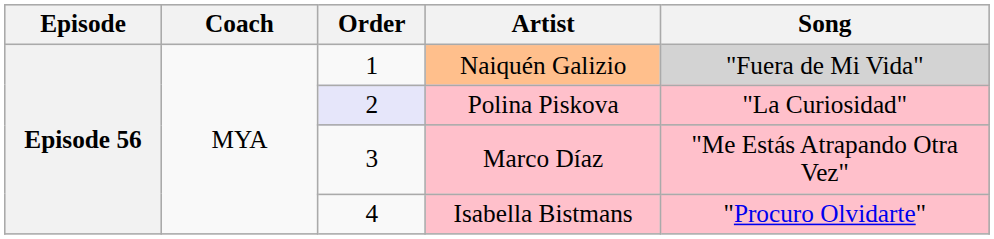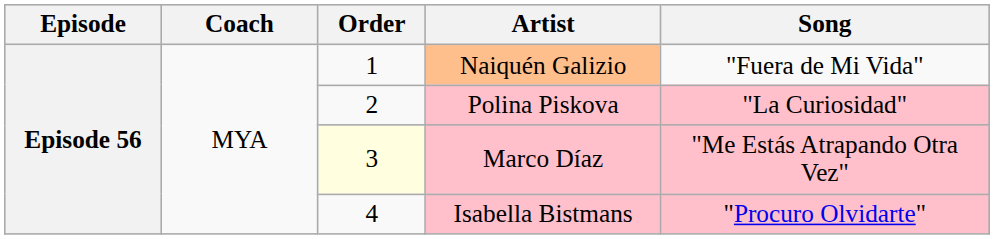Naiquén Galizio | Song: lightgrey background -> no background
Polina Piskova | Order: lavender background -> no background
Marco Díaz | Order: no background -> lightyellow background
